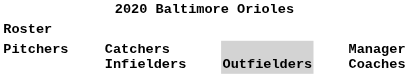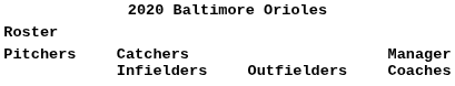Pitchers | column 3: lightgrey background -> no background
